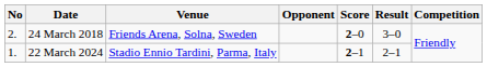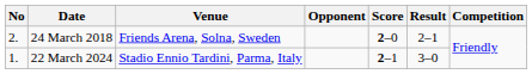24 March 2018 | Result: 3–0 -> 2–1
22 March 2024 | Result: 2–1 -> 3–0
